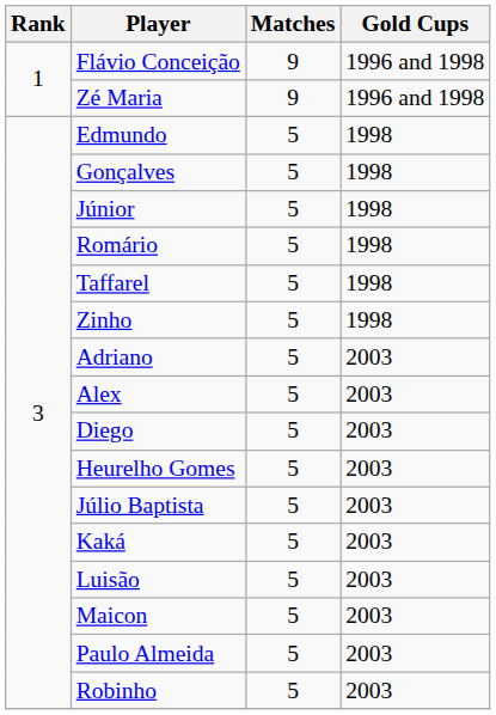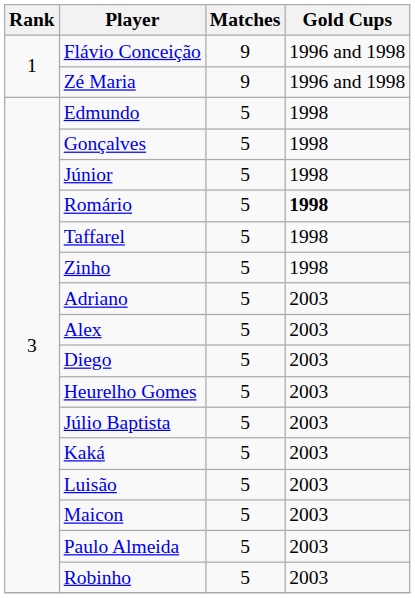Romário | Gold Cups: normal -> bold
